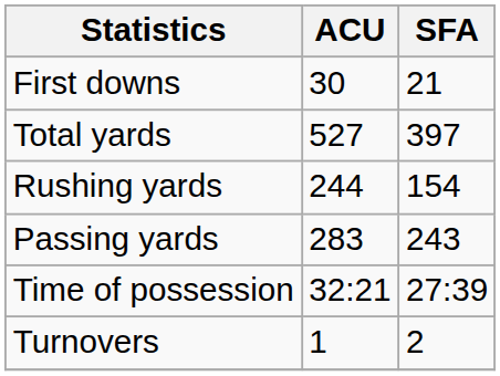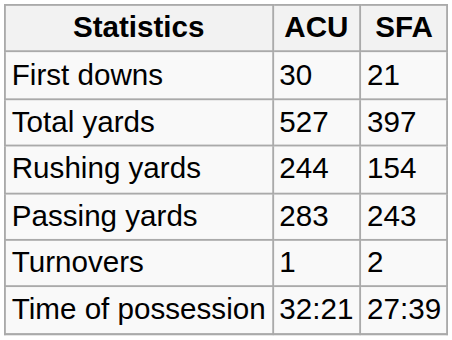rows swapped: Turnovers <-> Time of possession
